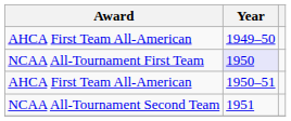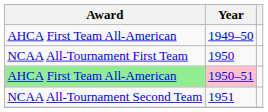row 3 | Year: lavender background -> no background
row 4 | Award: no background -> lightgreen background
row 4 | Year: no background -> pink background
